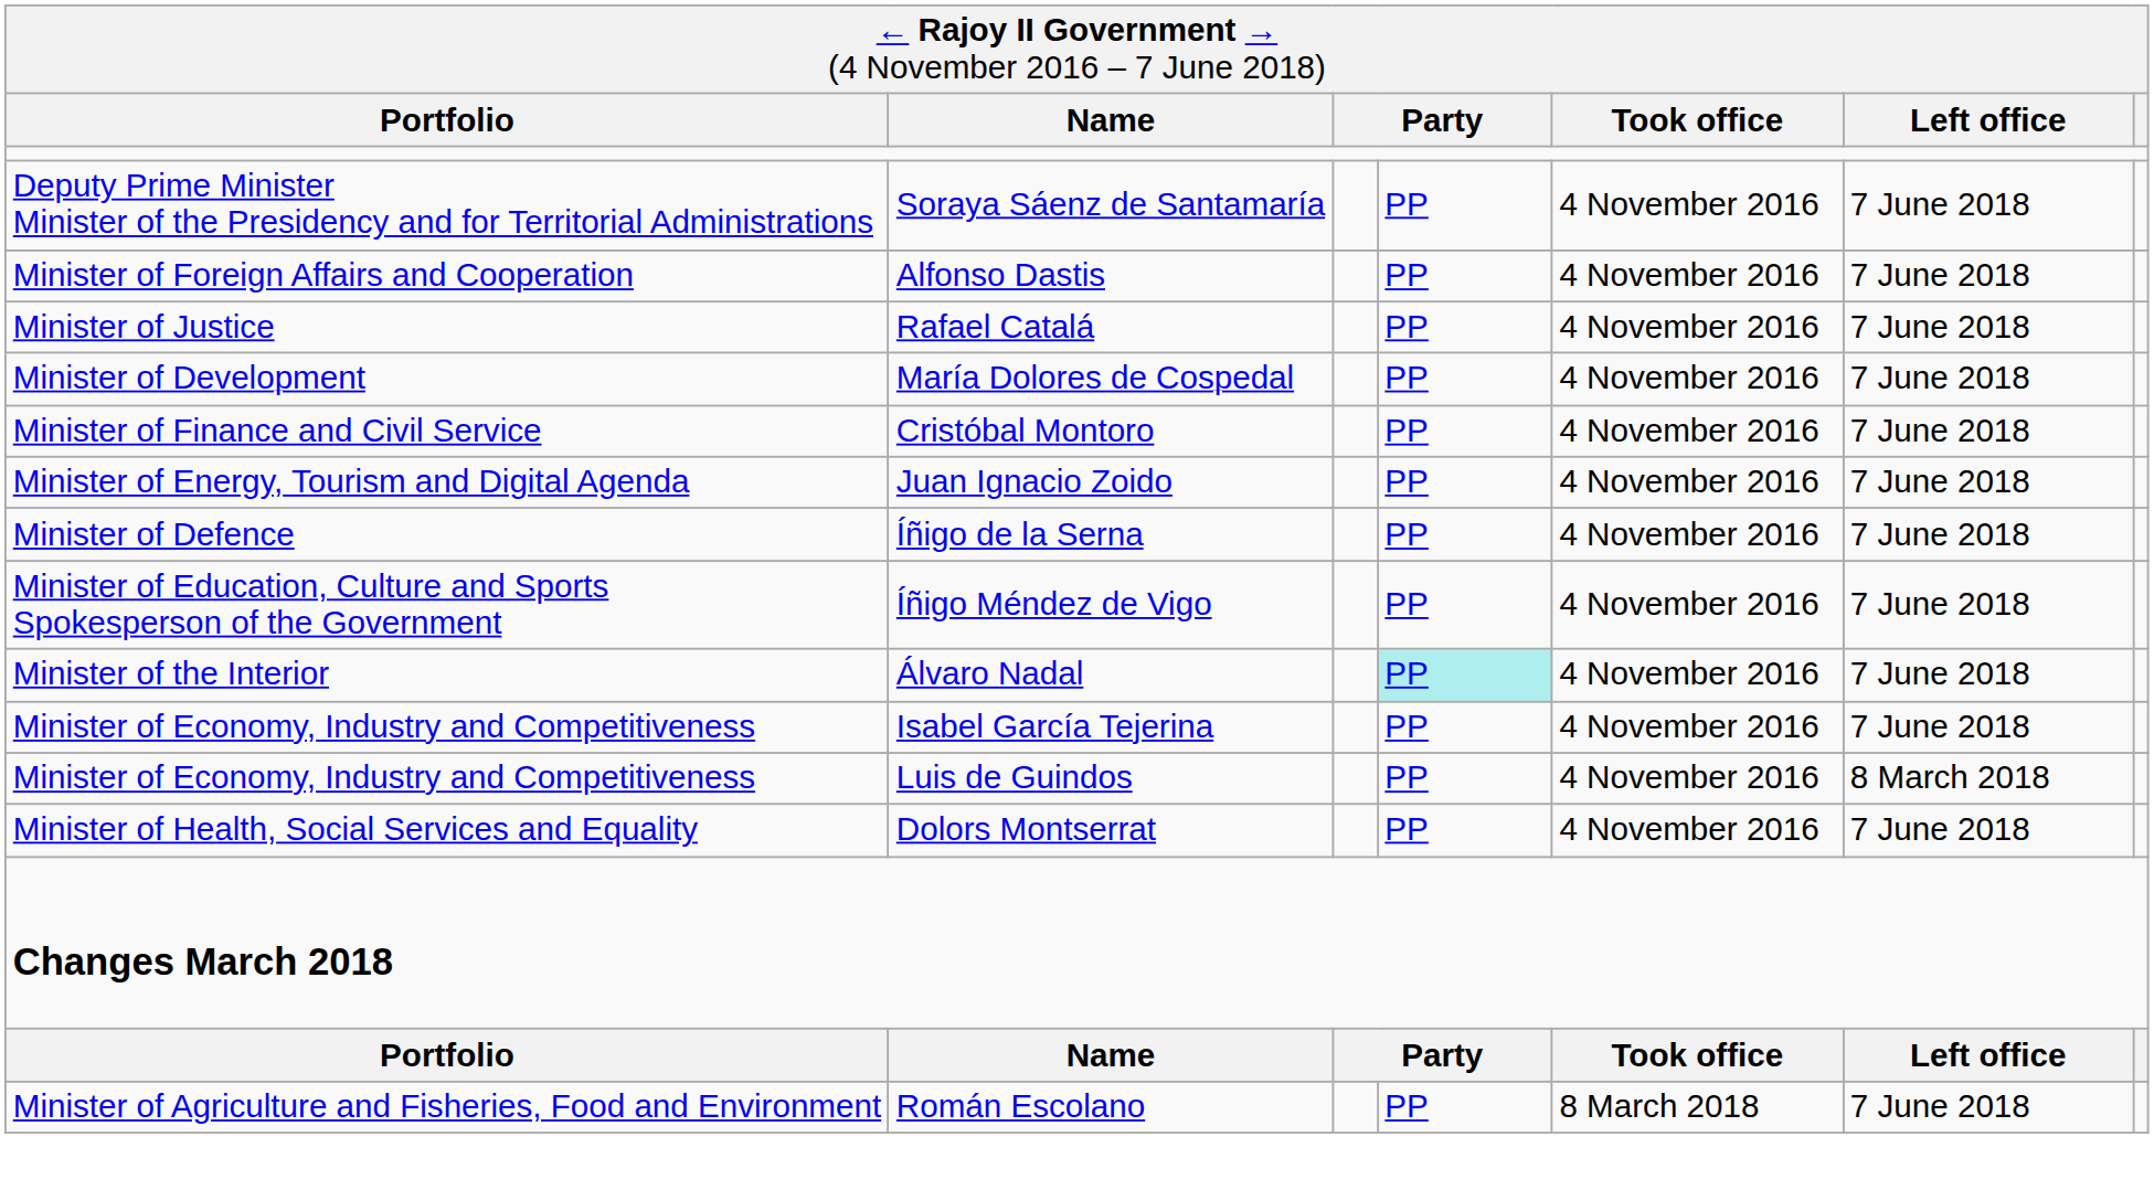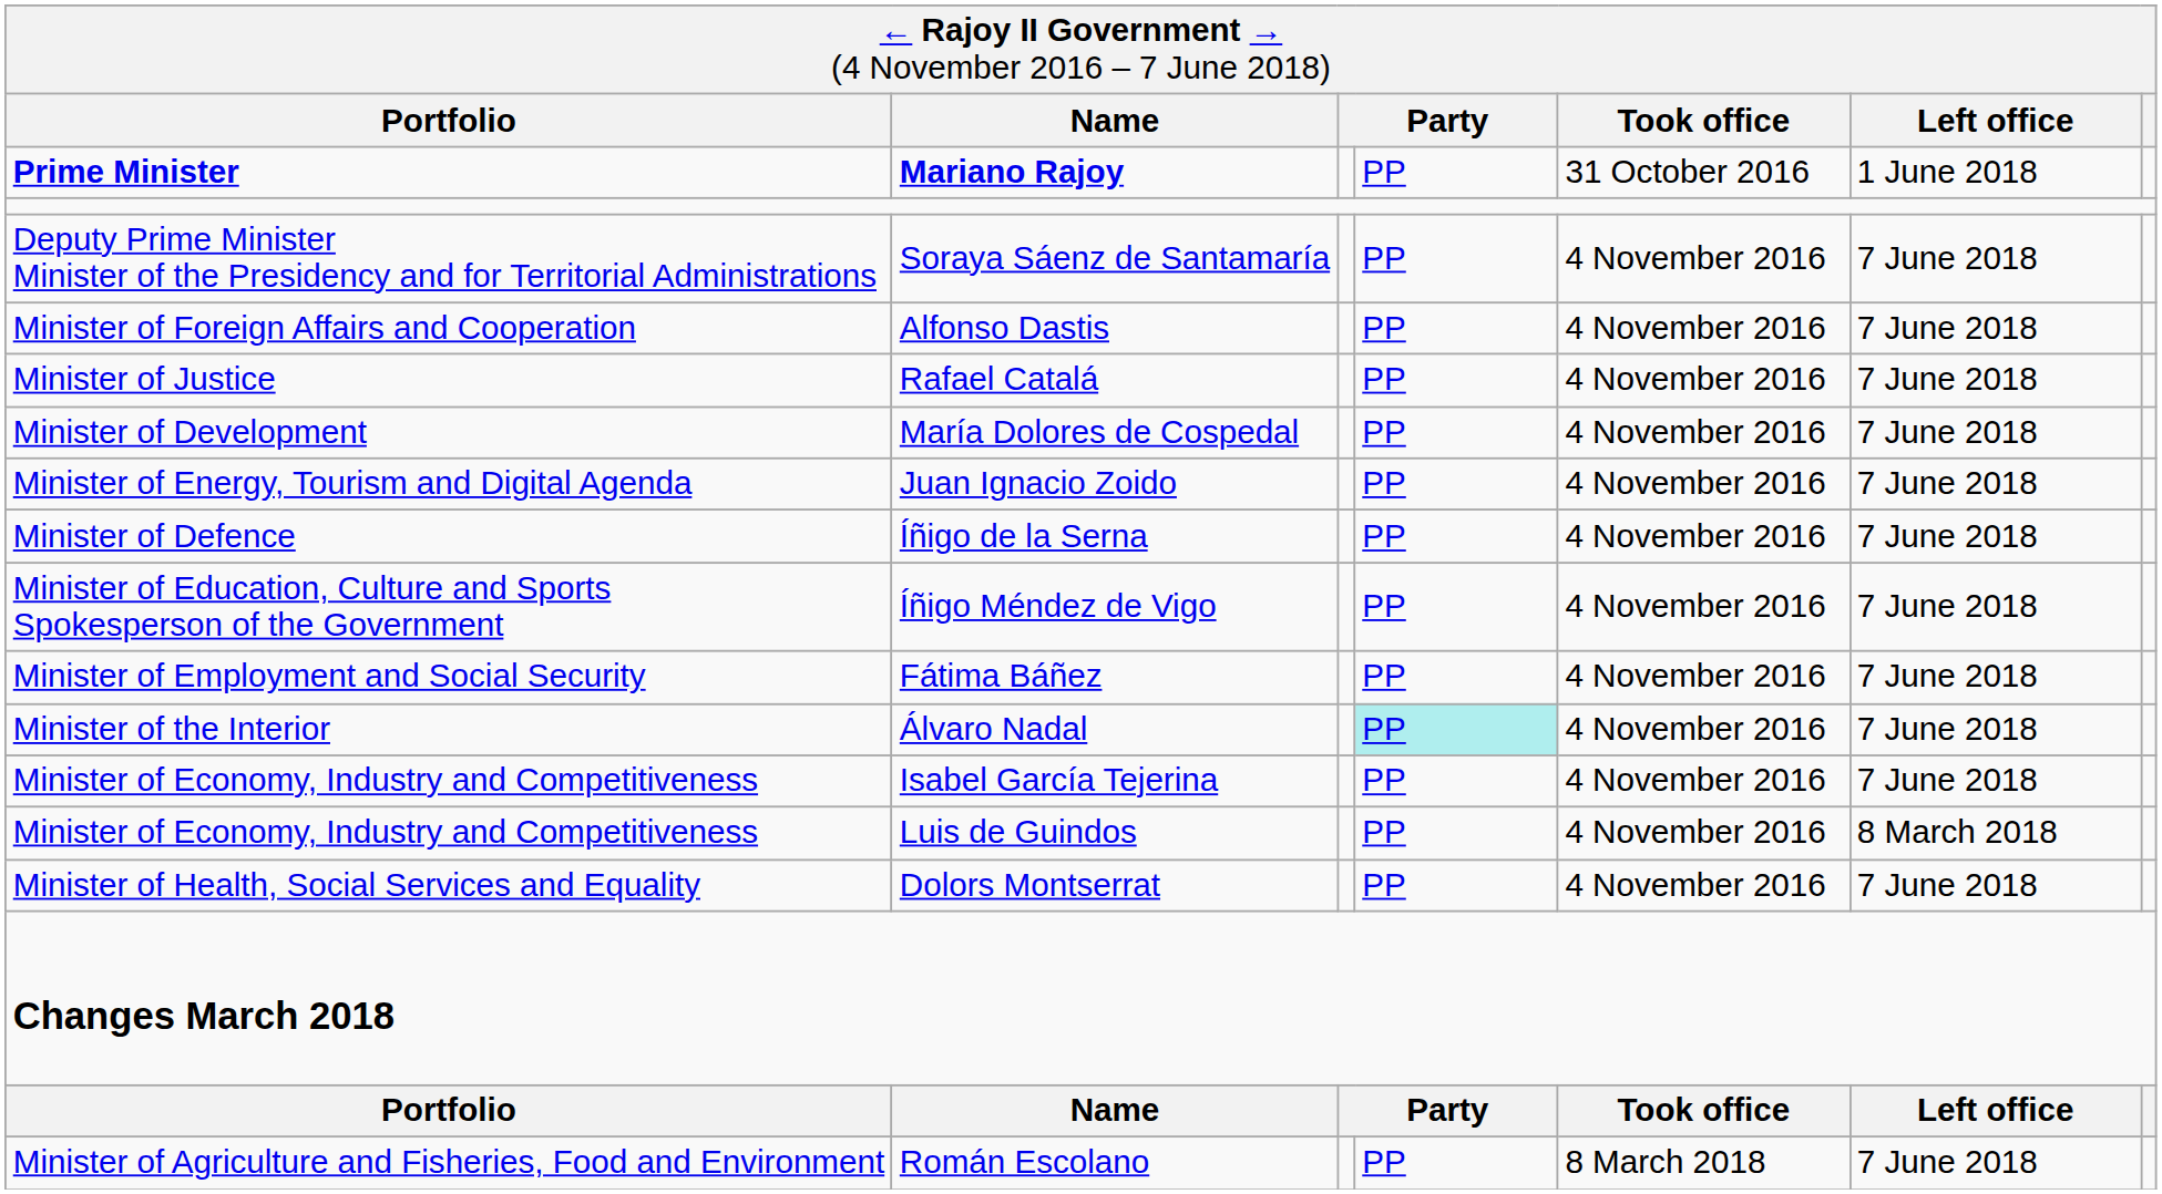+ row: Prime Minister | Mariano Rajoy | PP | 31 October 2016 | 1 June 2018
- row: Minister of Finance and Civil Service | Cristóbal Montoro | PP | 4 November 2016 | 7 June 2018
+ row: Minister of Employment and Social Security | Fátima Báñez | PP | 4 November 2016 | 7 June 2018
